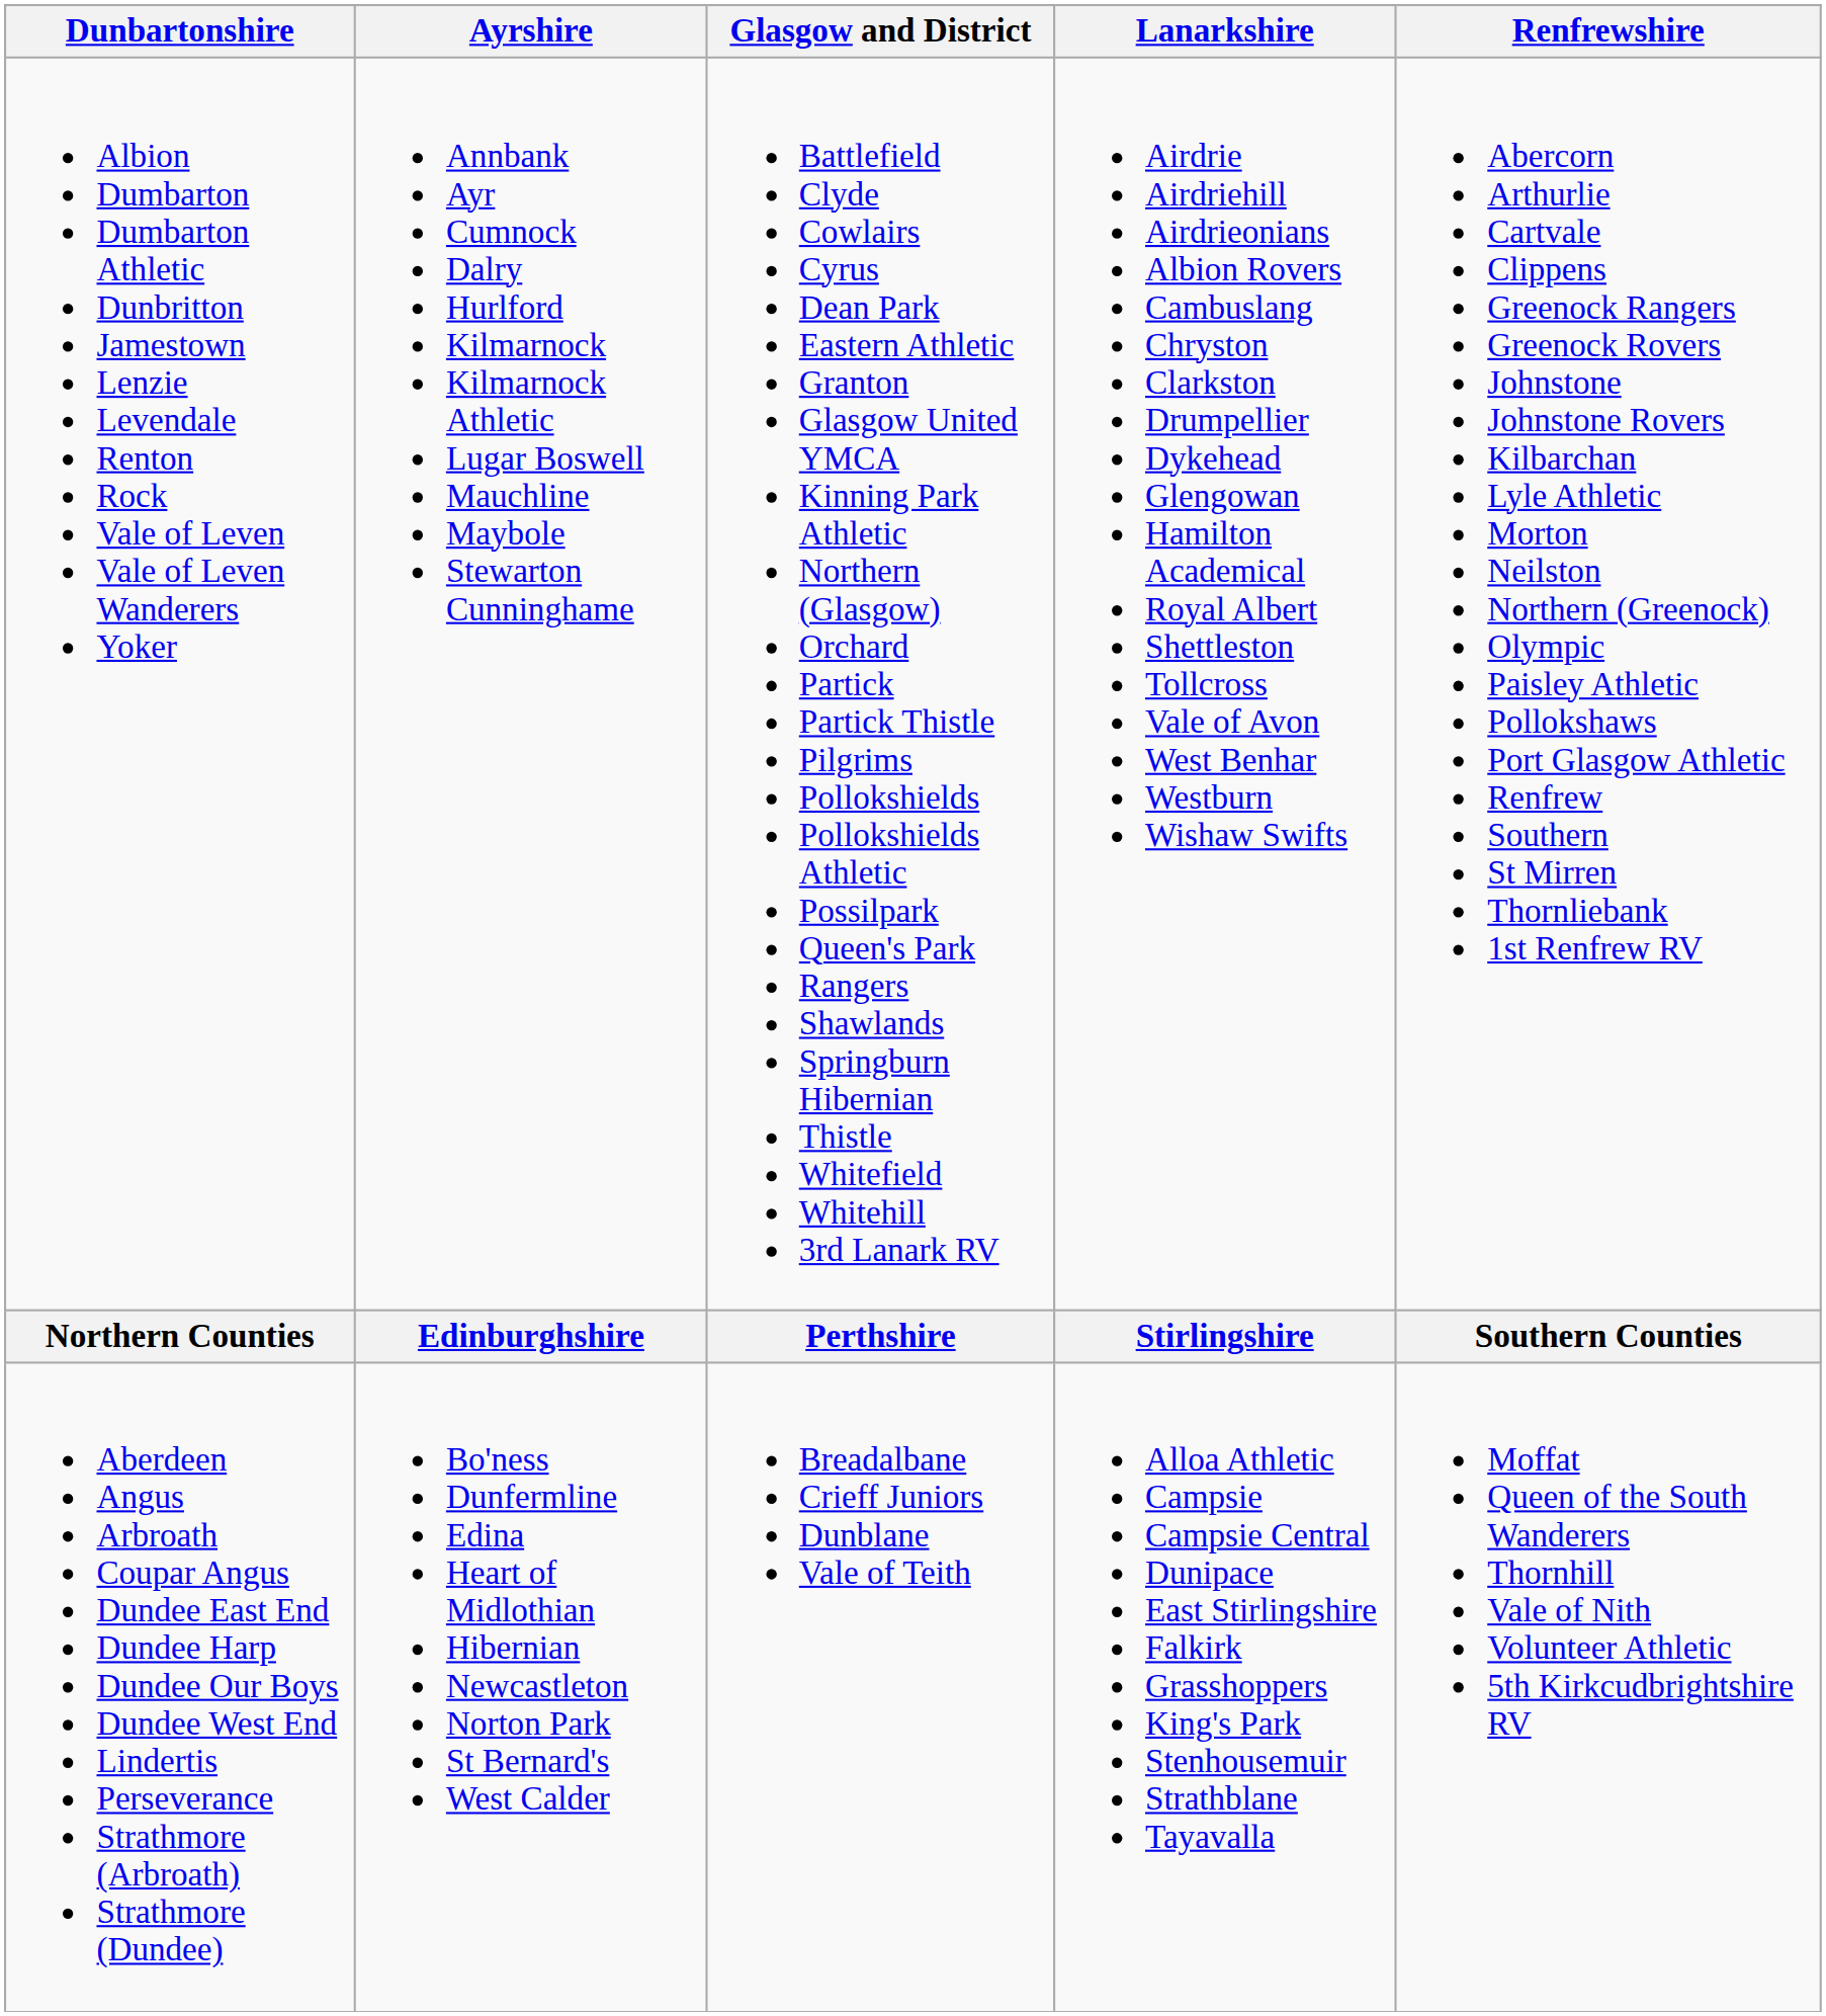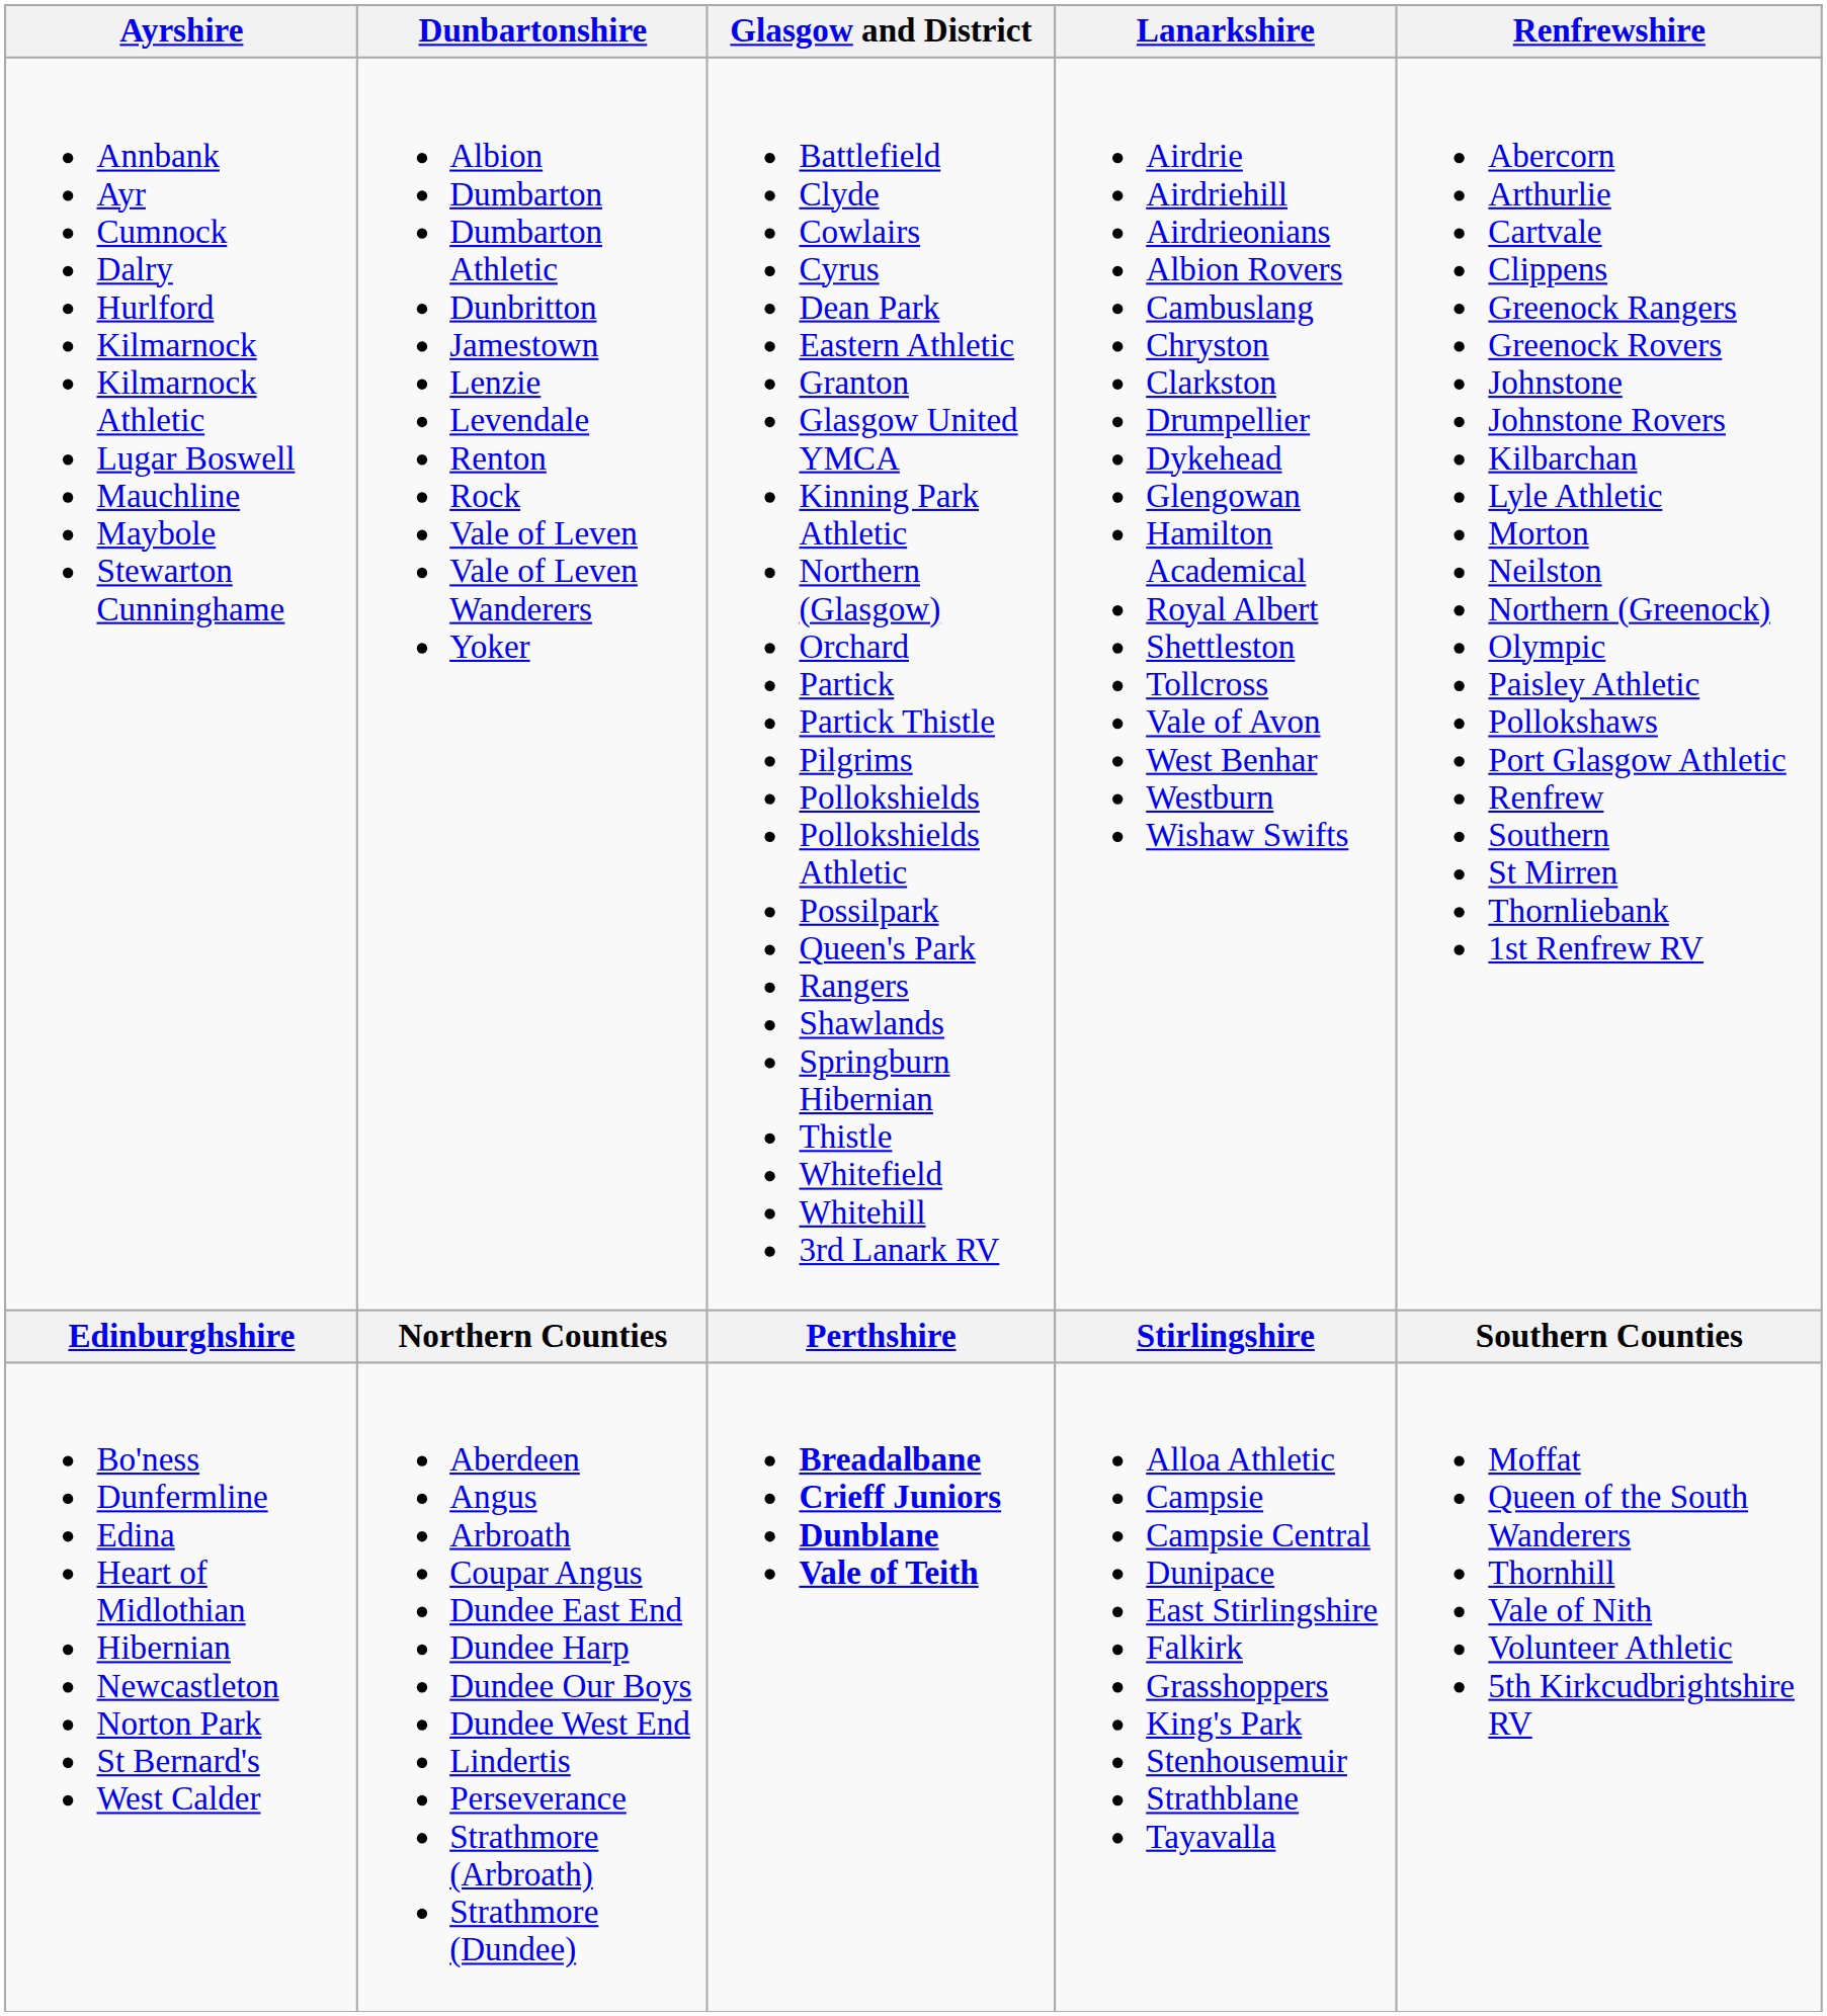columns swapped: Ayrshire <-> Dunbartonshire
row 4 | Glasgow and District: normal -> bold
